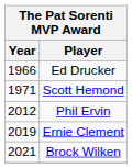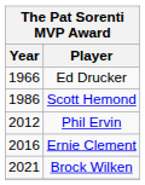Scott Hemond | Year: 1971 -> 1986
Ernie Clement | Year: 2019 -> 2016
